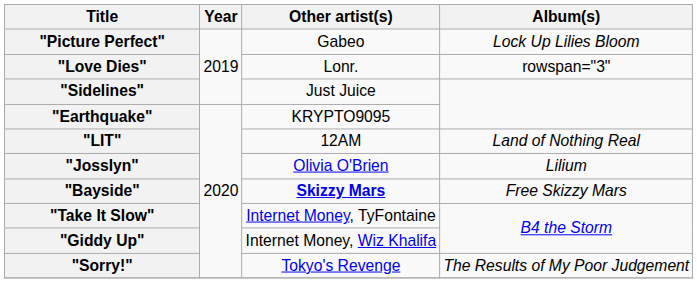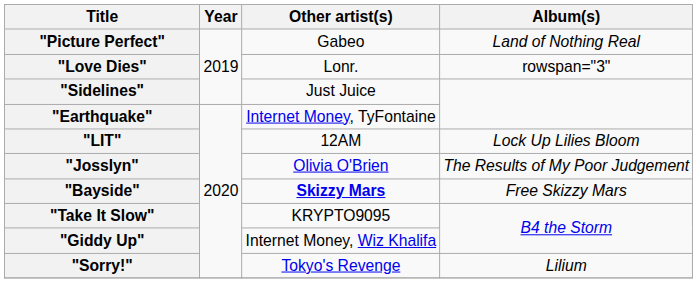"Picture Perfect" | Album(s): Lock Up Lilies Bloom -> Land of Nothing Real
"Earthquake" | Other artist(s): KRYPTO9095 -> Internet Money, TyFontaine
"LIT" | Album(s): Land of Nothing Real -> Lock Up Lilies Bloom
"Josslyn" | Album(s): Lilium -> The Results of My Poor Judgement
"Take It Slow" | Other artist(s): Internet Money, TyFontaine -> KRYPTO9095
"Sorry!" | Album(s): The Results of My Poor Judgement -> Lilium
